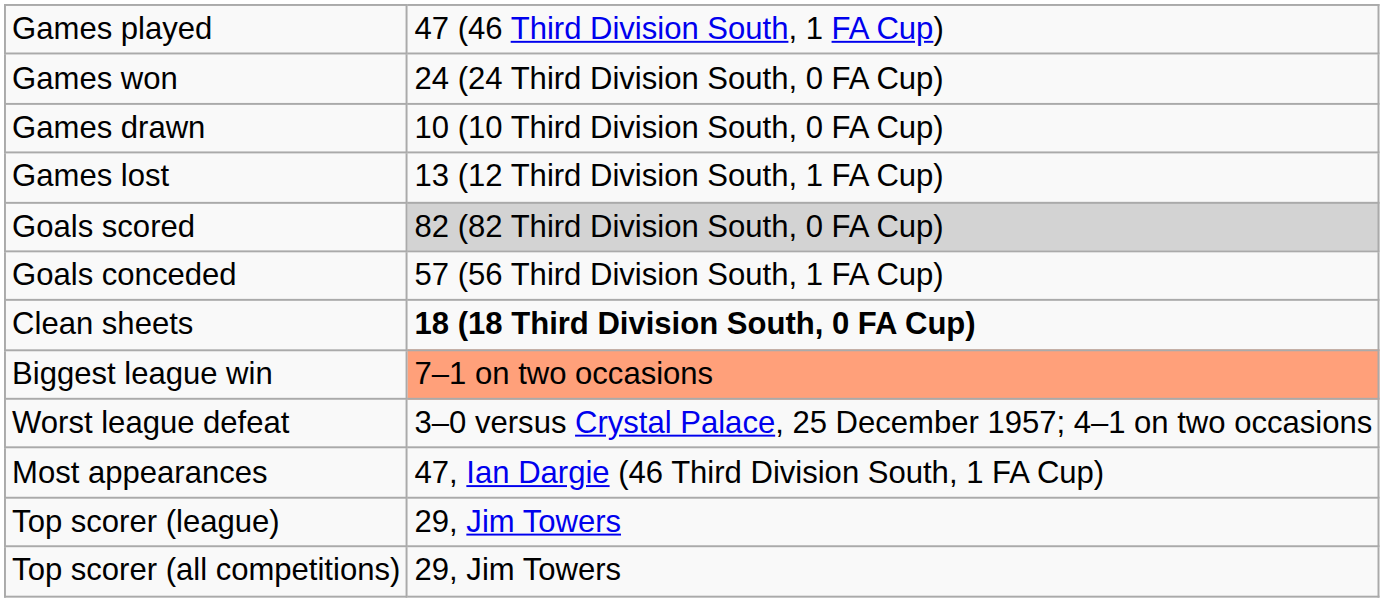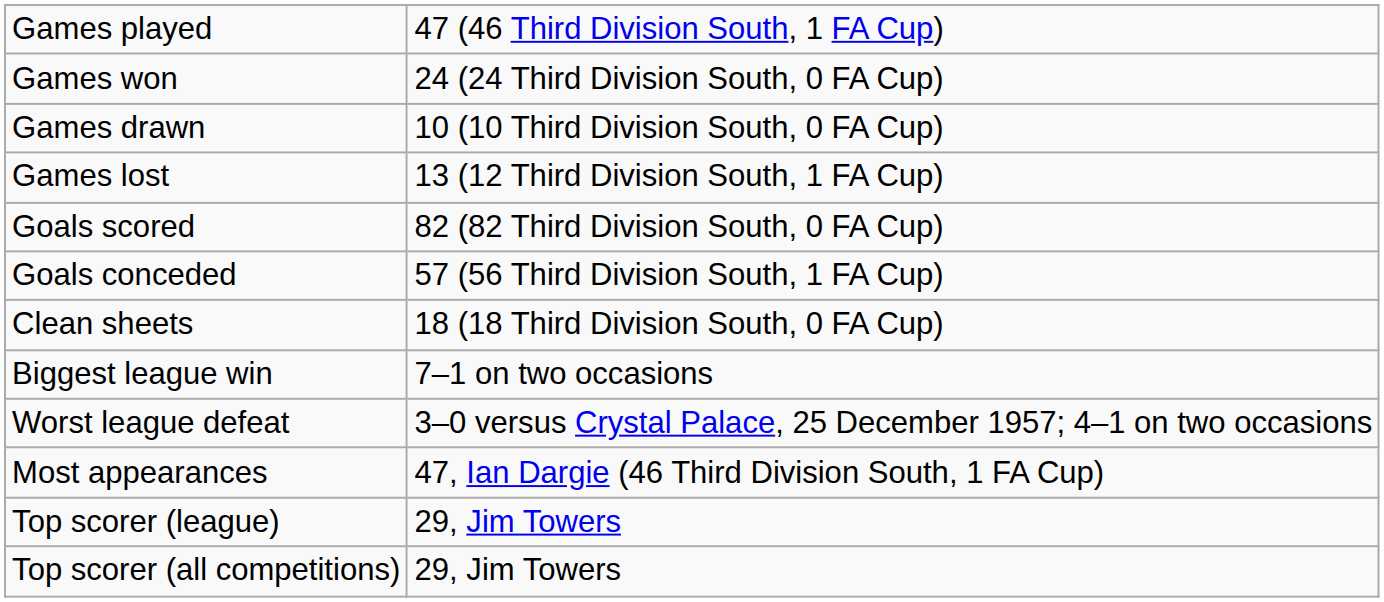Goals scored | column 2: lightgrey background -> no background
Clean sheets | column 2: bold -> normal
Biggest league win | column 2: lightsalmon background -> no background
